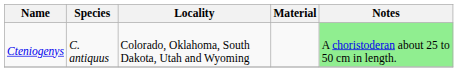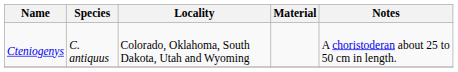Cteniogenys | Notes: lightgreen background -> no background
